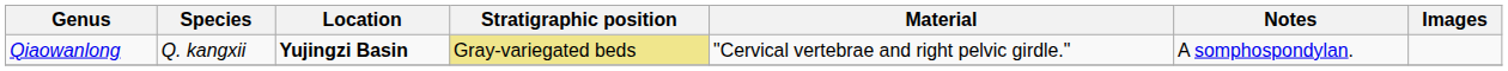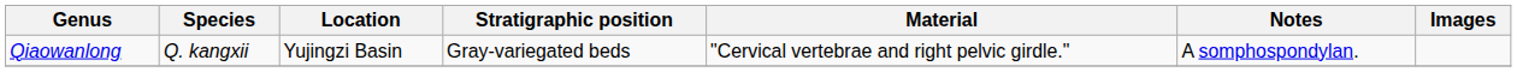Qiaowanlong | Location: bold -> normal
Qiaowanlong | Stratigraphic position: khaki background -> no background
